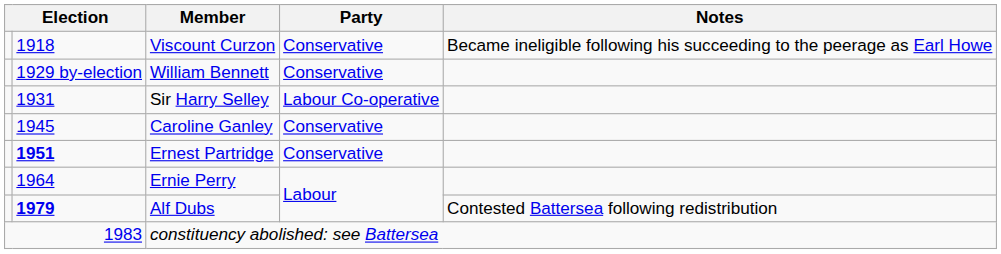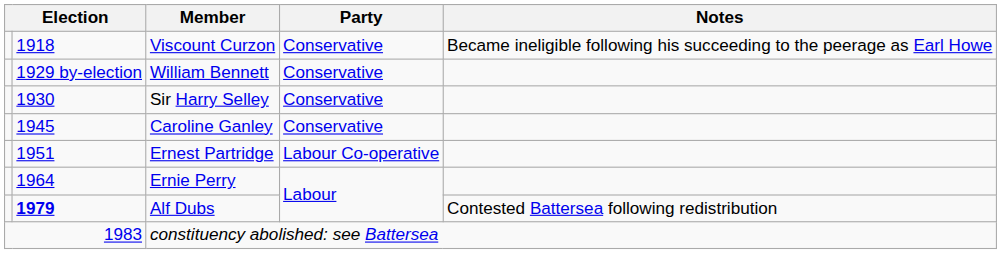Sir Harry Selley | column 2: 1931 -> 1930
Sir Harry Selley | Party: Labour Co-operative -> Conservative
Ernest Partridge | column 2: bold -> normal
Ernest Partridge | Party: Conservative -> Labour Co-operative
